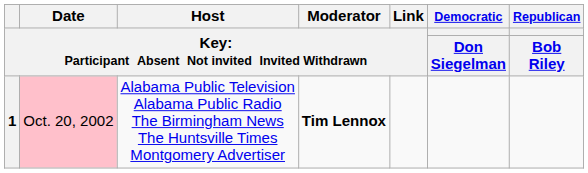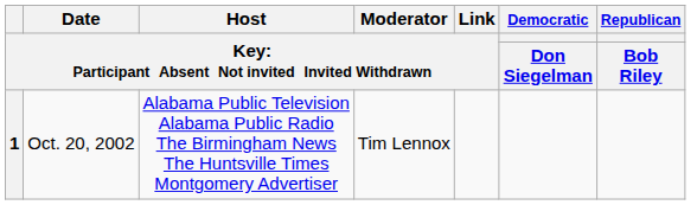1 | column 2: pink background -> no background
1 | column 4: bold -> normal
